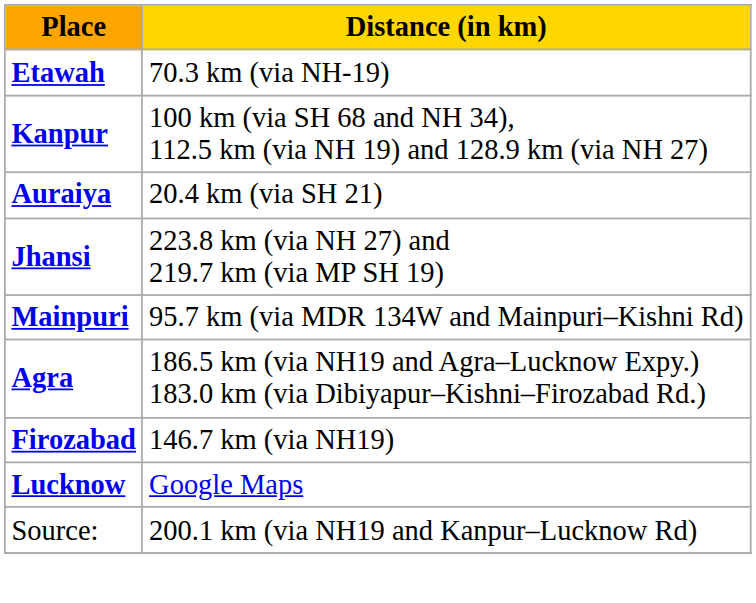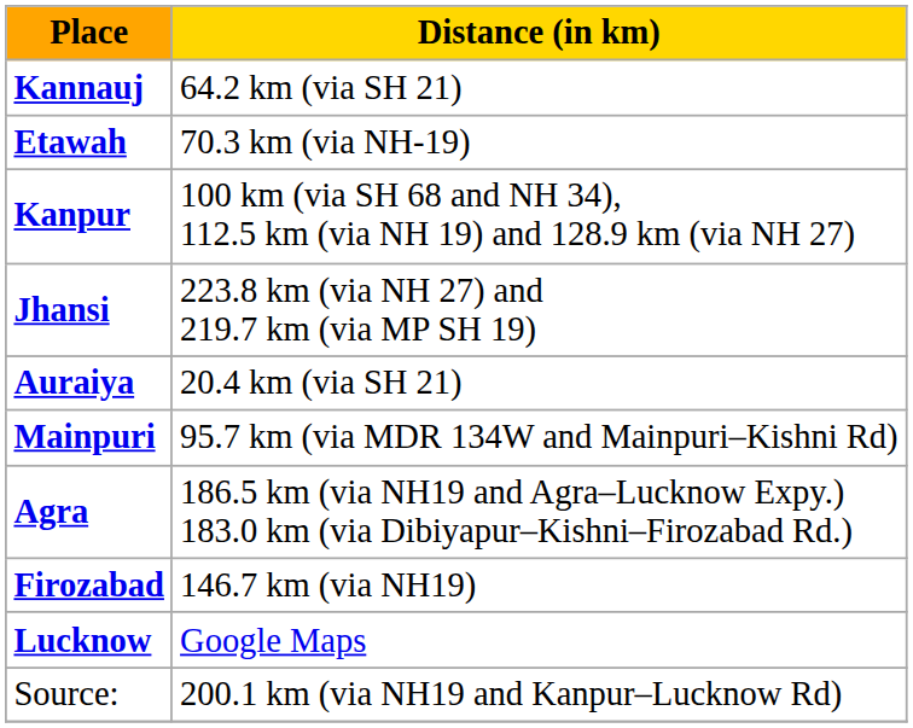+ row: Kannauj | 64.2 km (via SH 21)
rows swapped: Jhansi <-> Auraiya
